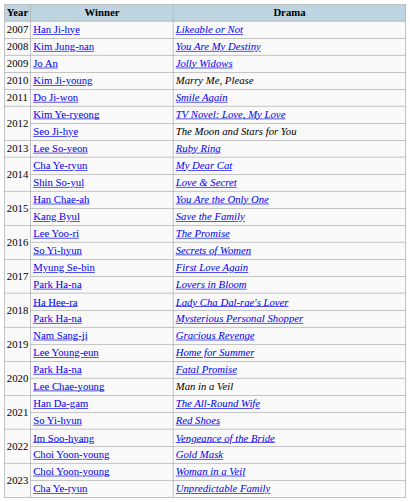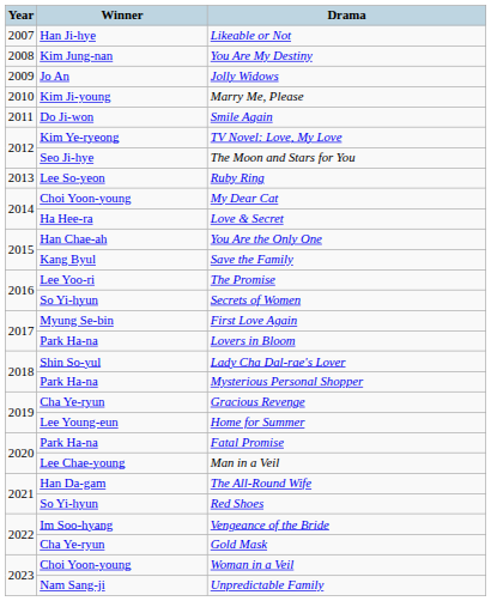My Dear Cat | Winner: Cha Ye-ryun -> Choi Yoon-young
Love & Secret | Winner: Shin So-yul -> Ha Hee-ra
Lady Cha Dal-rae's Lover | Winner: Ha Hee-ra -> Shin So-yul
Gracious Revenge | Winner: Nam Sang-ji -> Cha Ye-ryun
Gold Mask | Winner: Choi Yoon-young -> Cha Ye-ryun
Unpredictable Family | Winner: Cha Ye-ryun -> Nam Sang-ji
